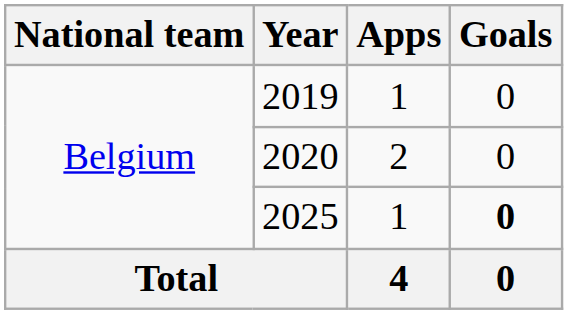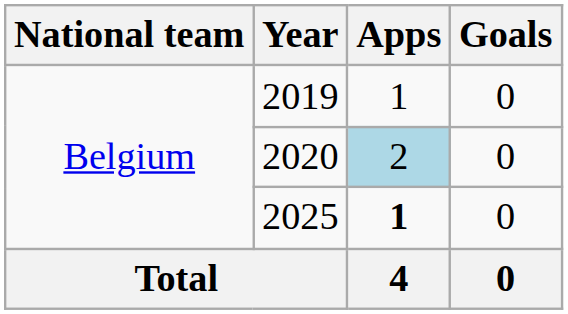2020 | Apps: no background -> lightblue background
2025 | Apps: normal -> bold
2025 | Goals: bold -> normal
